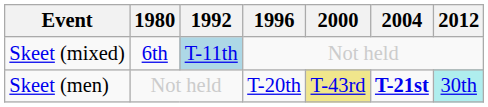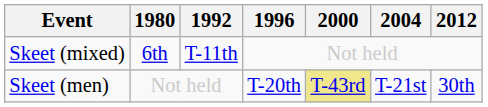Skeet (mixed) | 1992: lightblue background -> no background
Skeet (men) | 2004: bold -> normal
Skeet (men) | 2012: paleturquoise background -> no background
